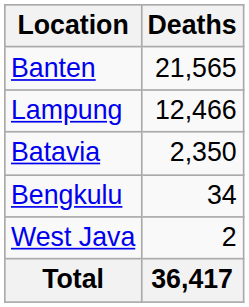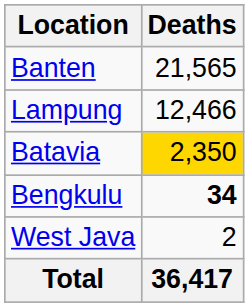Batavia | Deaths: no background -> gold background
Bengkulu | Deaths: normal -> bold
